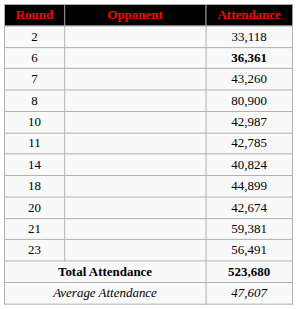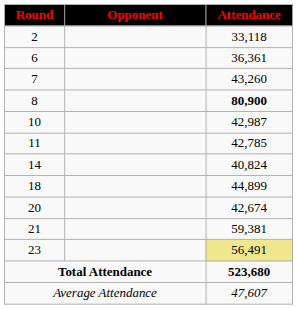6 | Attendance: bold -> normal
8 | Attendance: normal -> bold
23 | Attendance: no background -> khaki background
